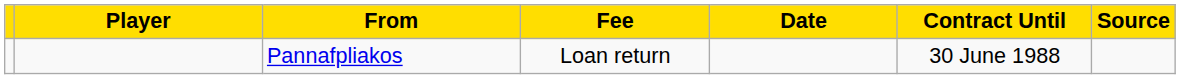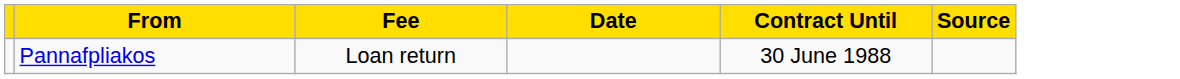- column: Player
